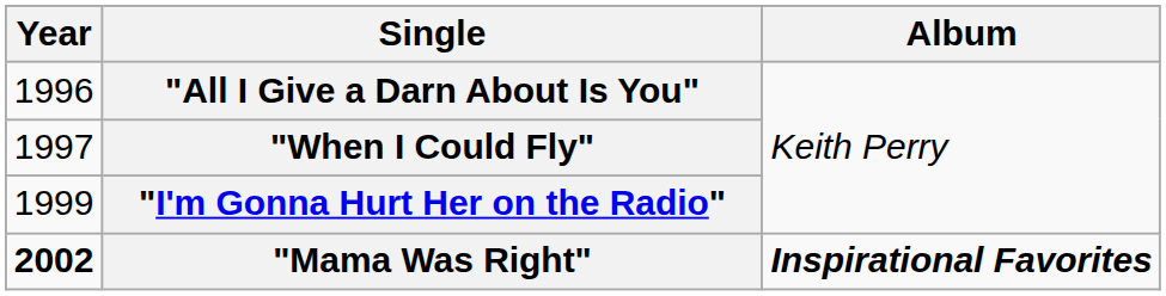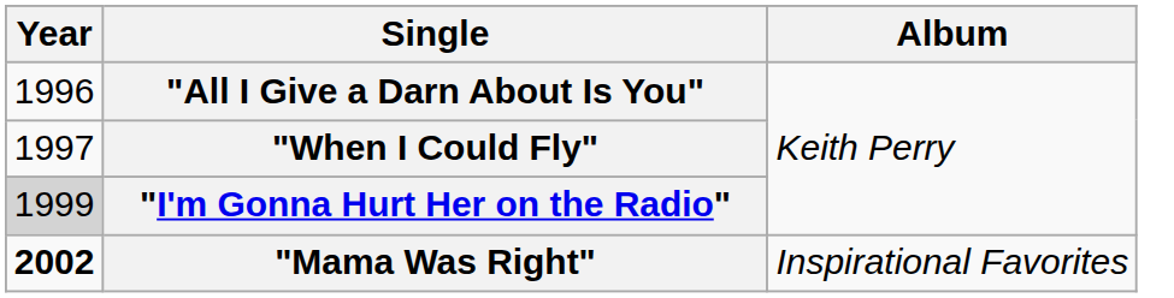"I'm Gonna Hurt Her on the Radio" | Year: no background -> lightgrey background
"Mama Was Right" | Album: bold -> normal
